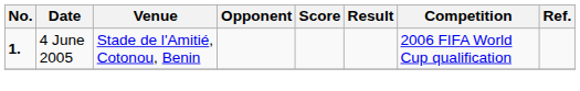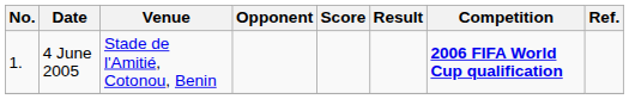4 June 2005 | No.: bold -> normal
4 June 2005 | Competition: normal -> bold
